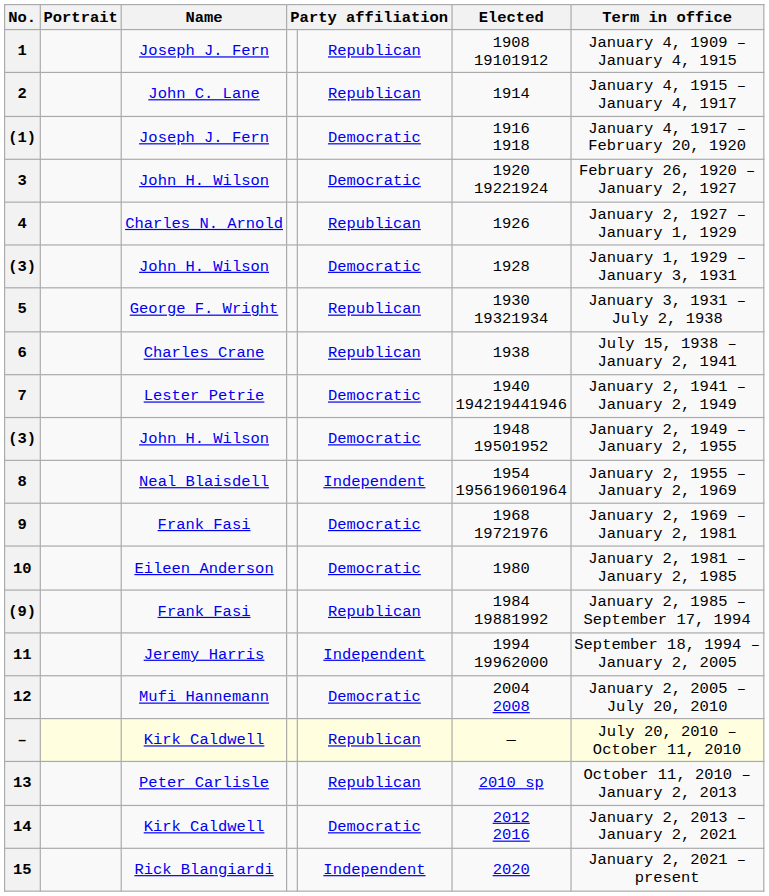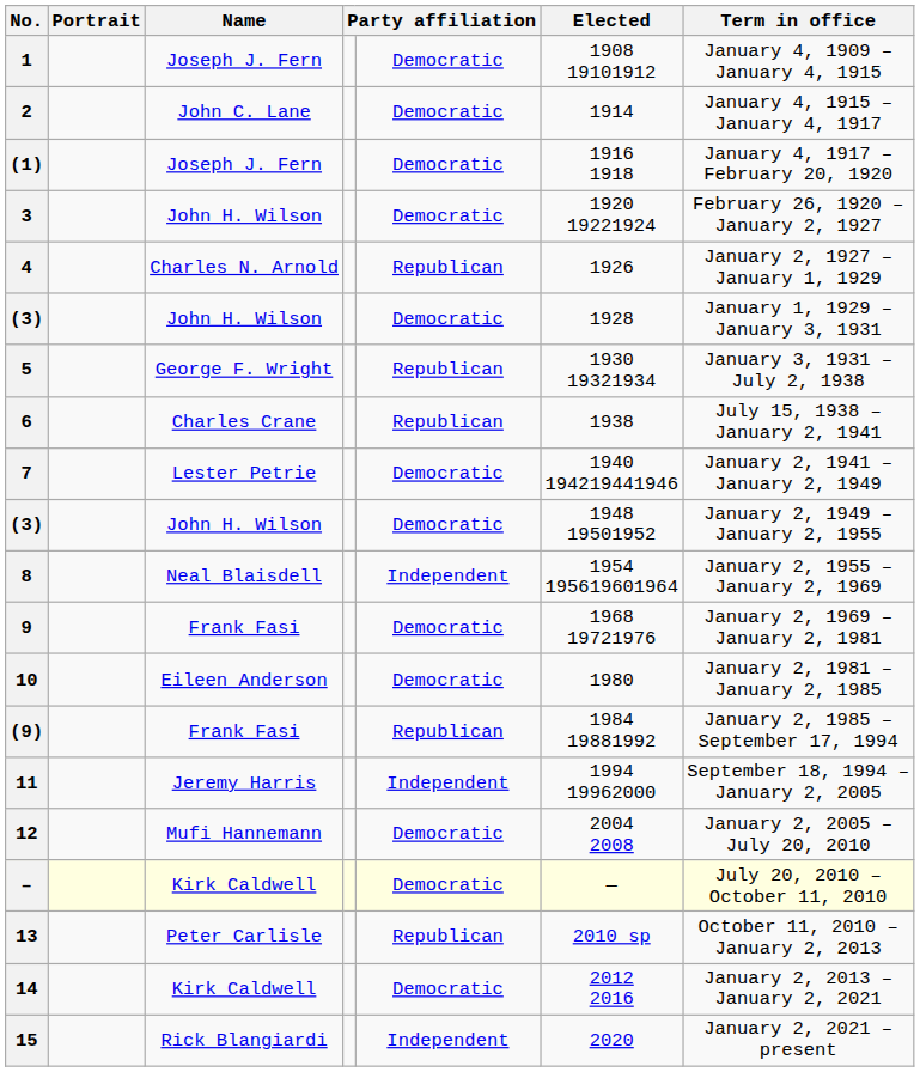1 | column 5: Republican -> Democratic
2 | column 5: Republican -> Democratic
– | column 5: Republican -> Democratic
